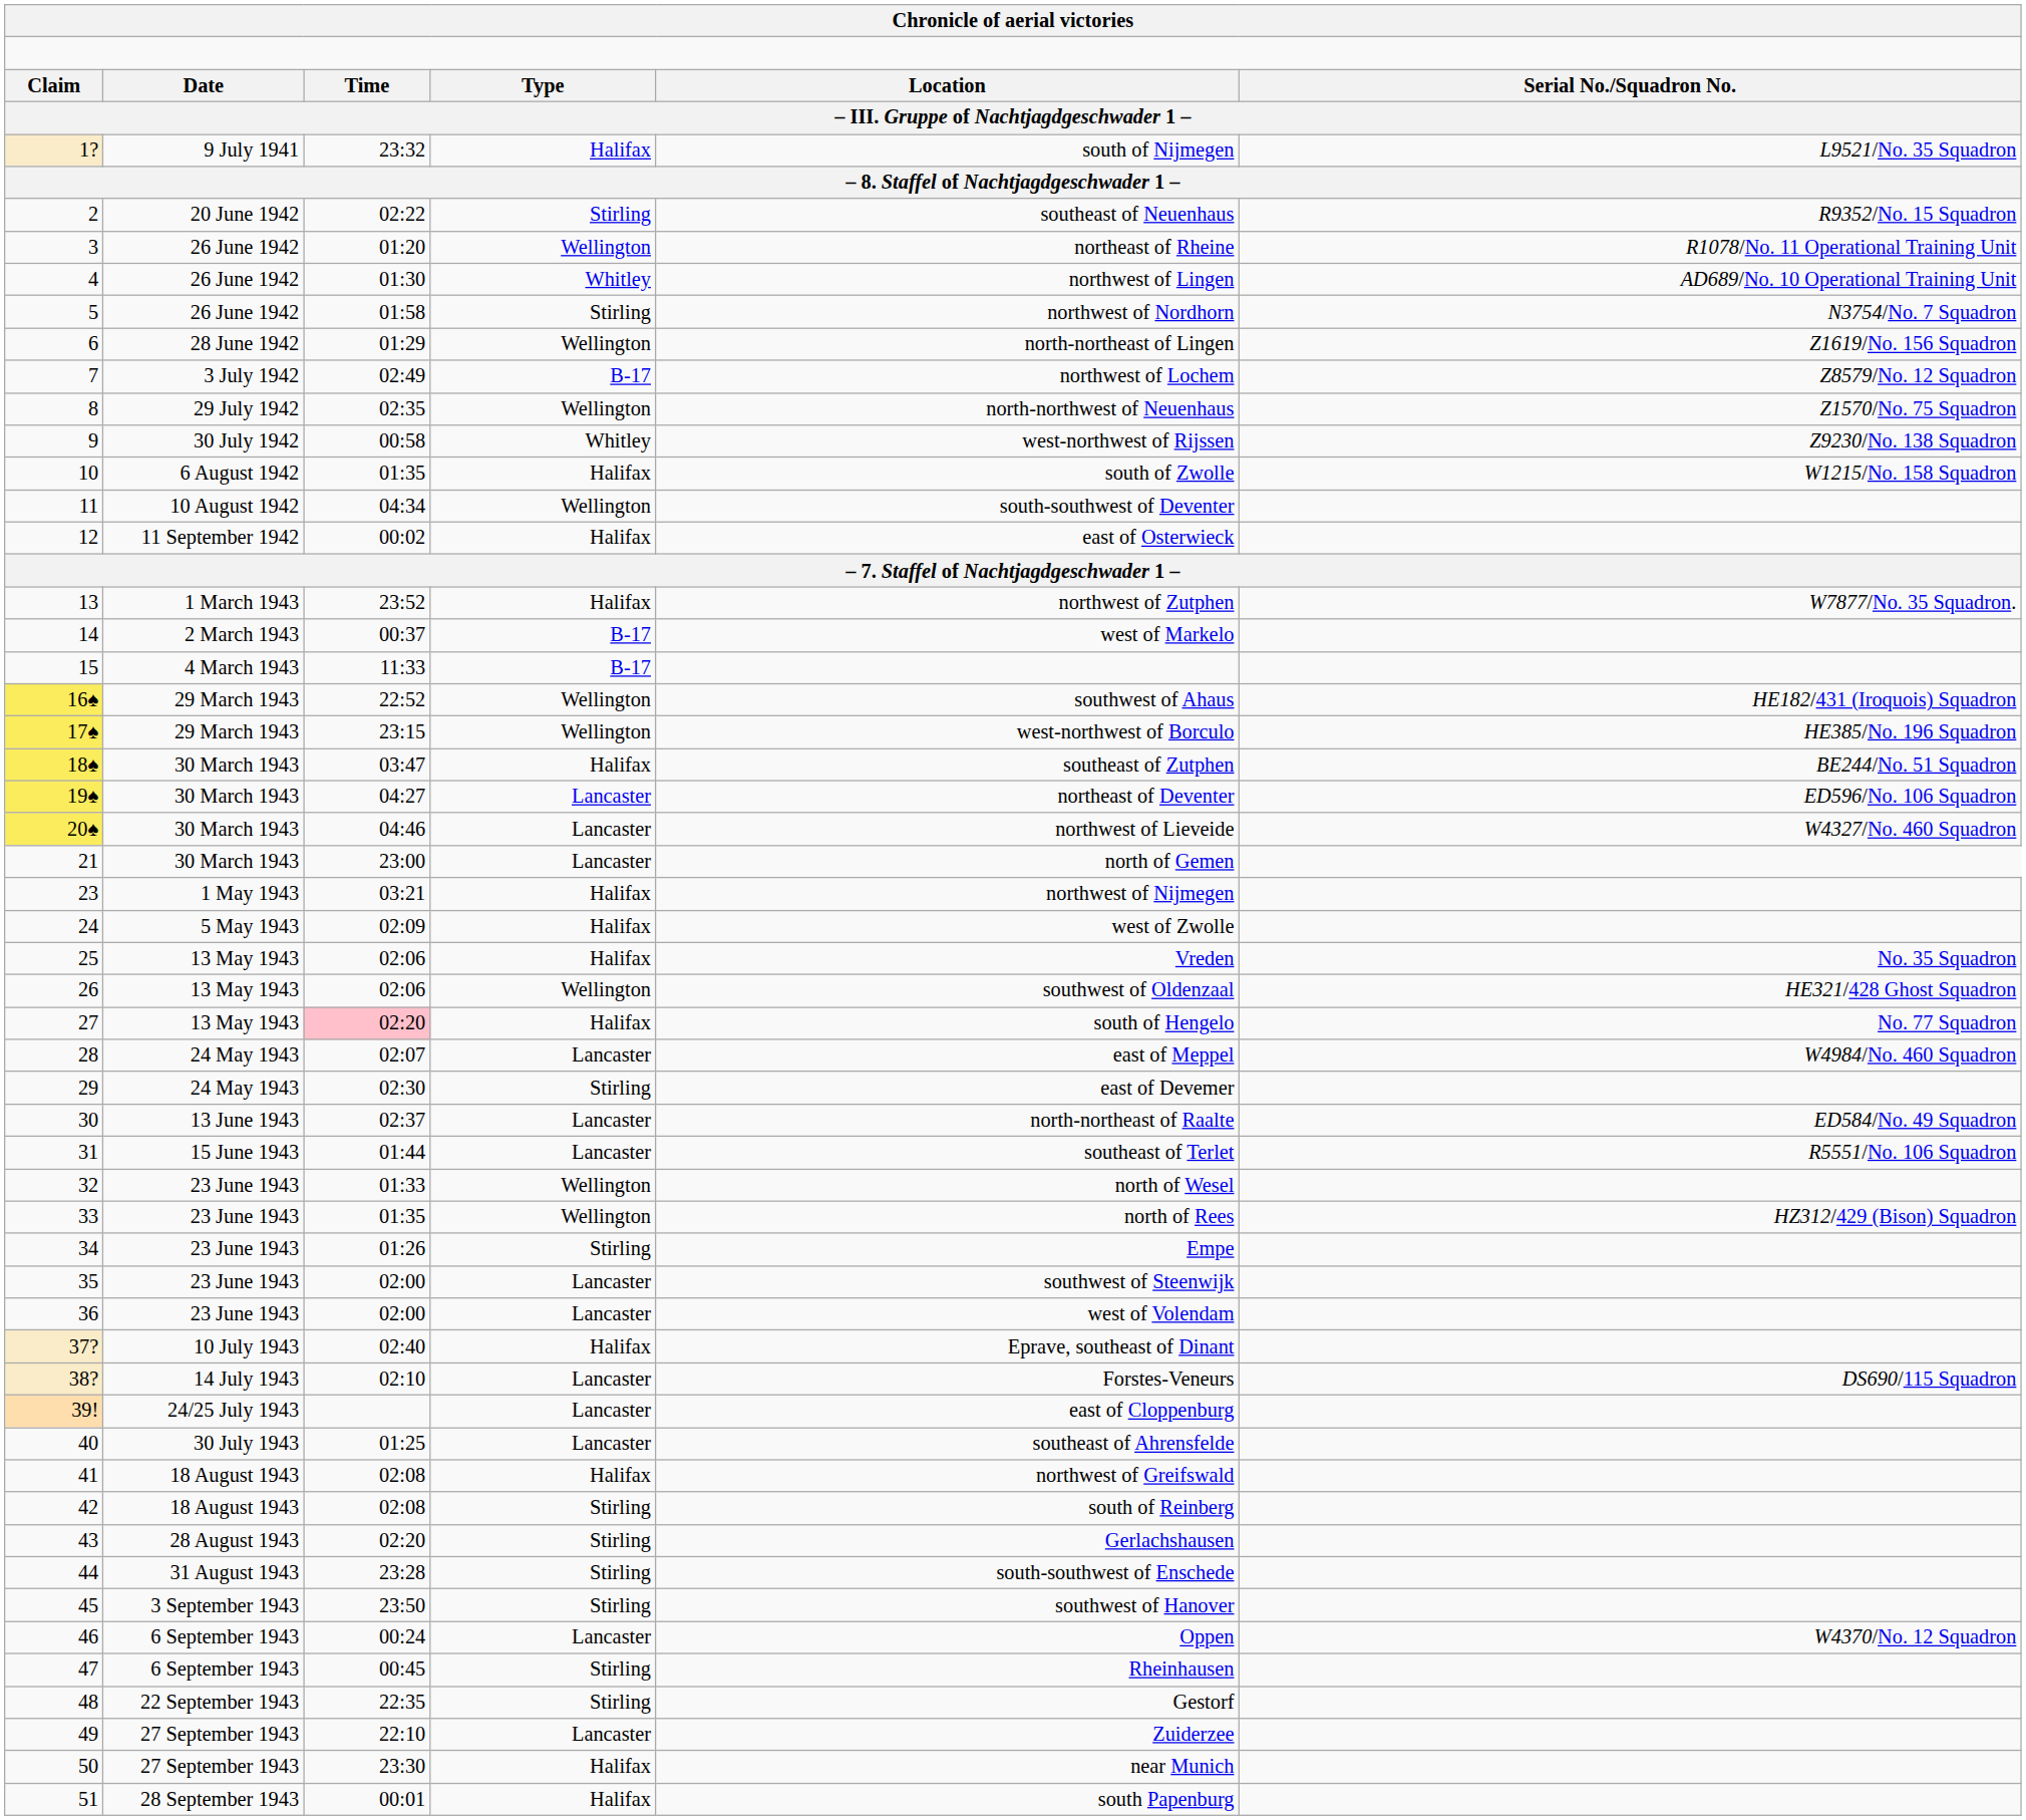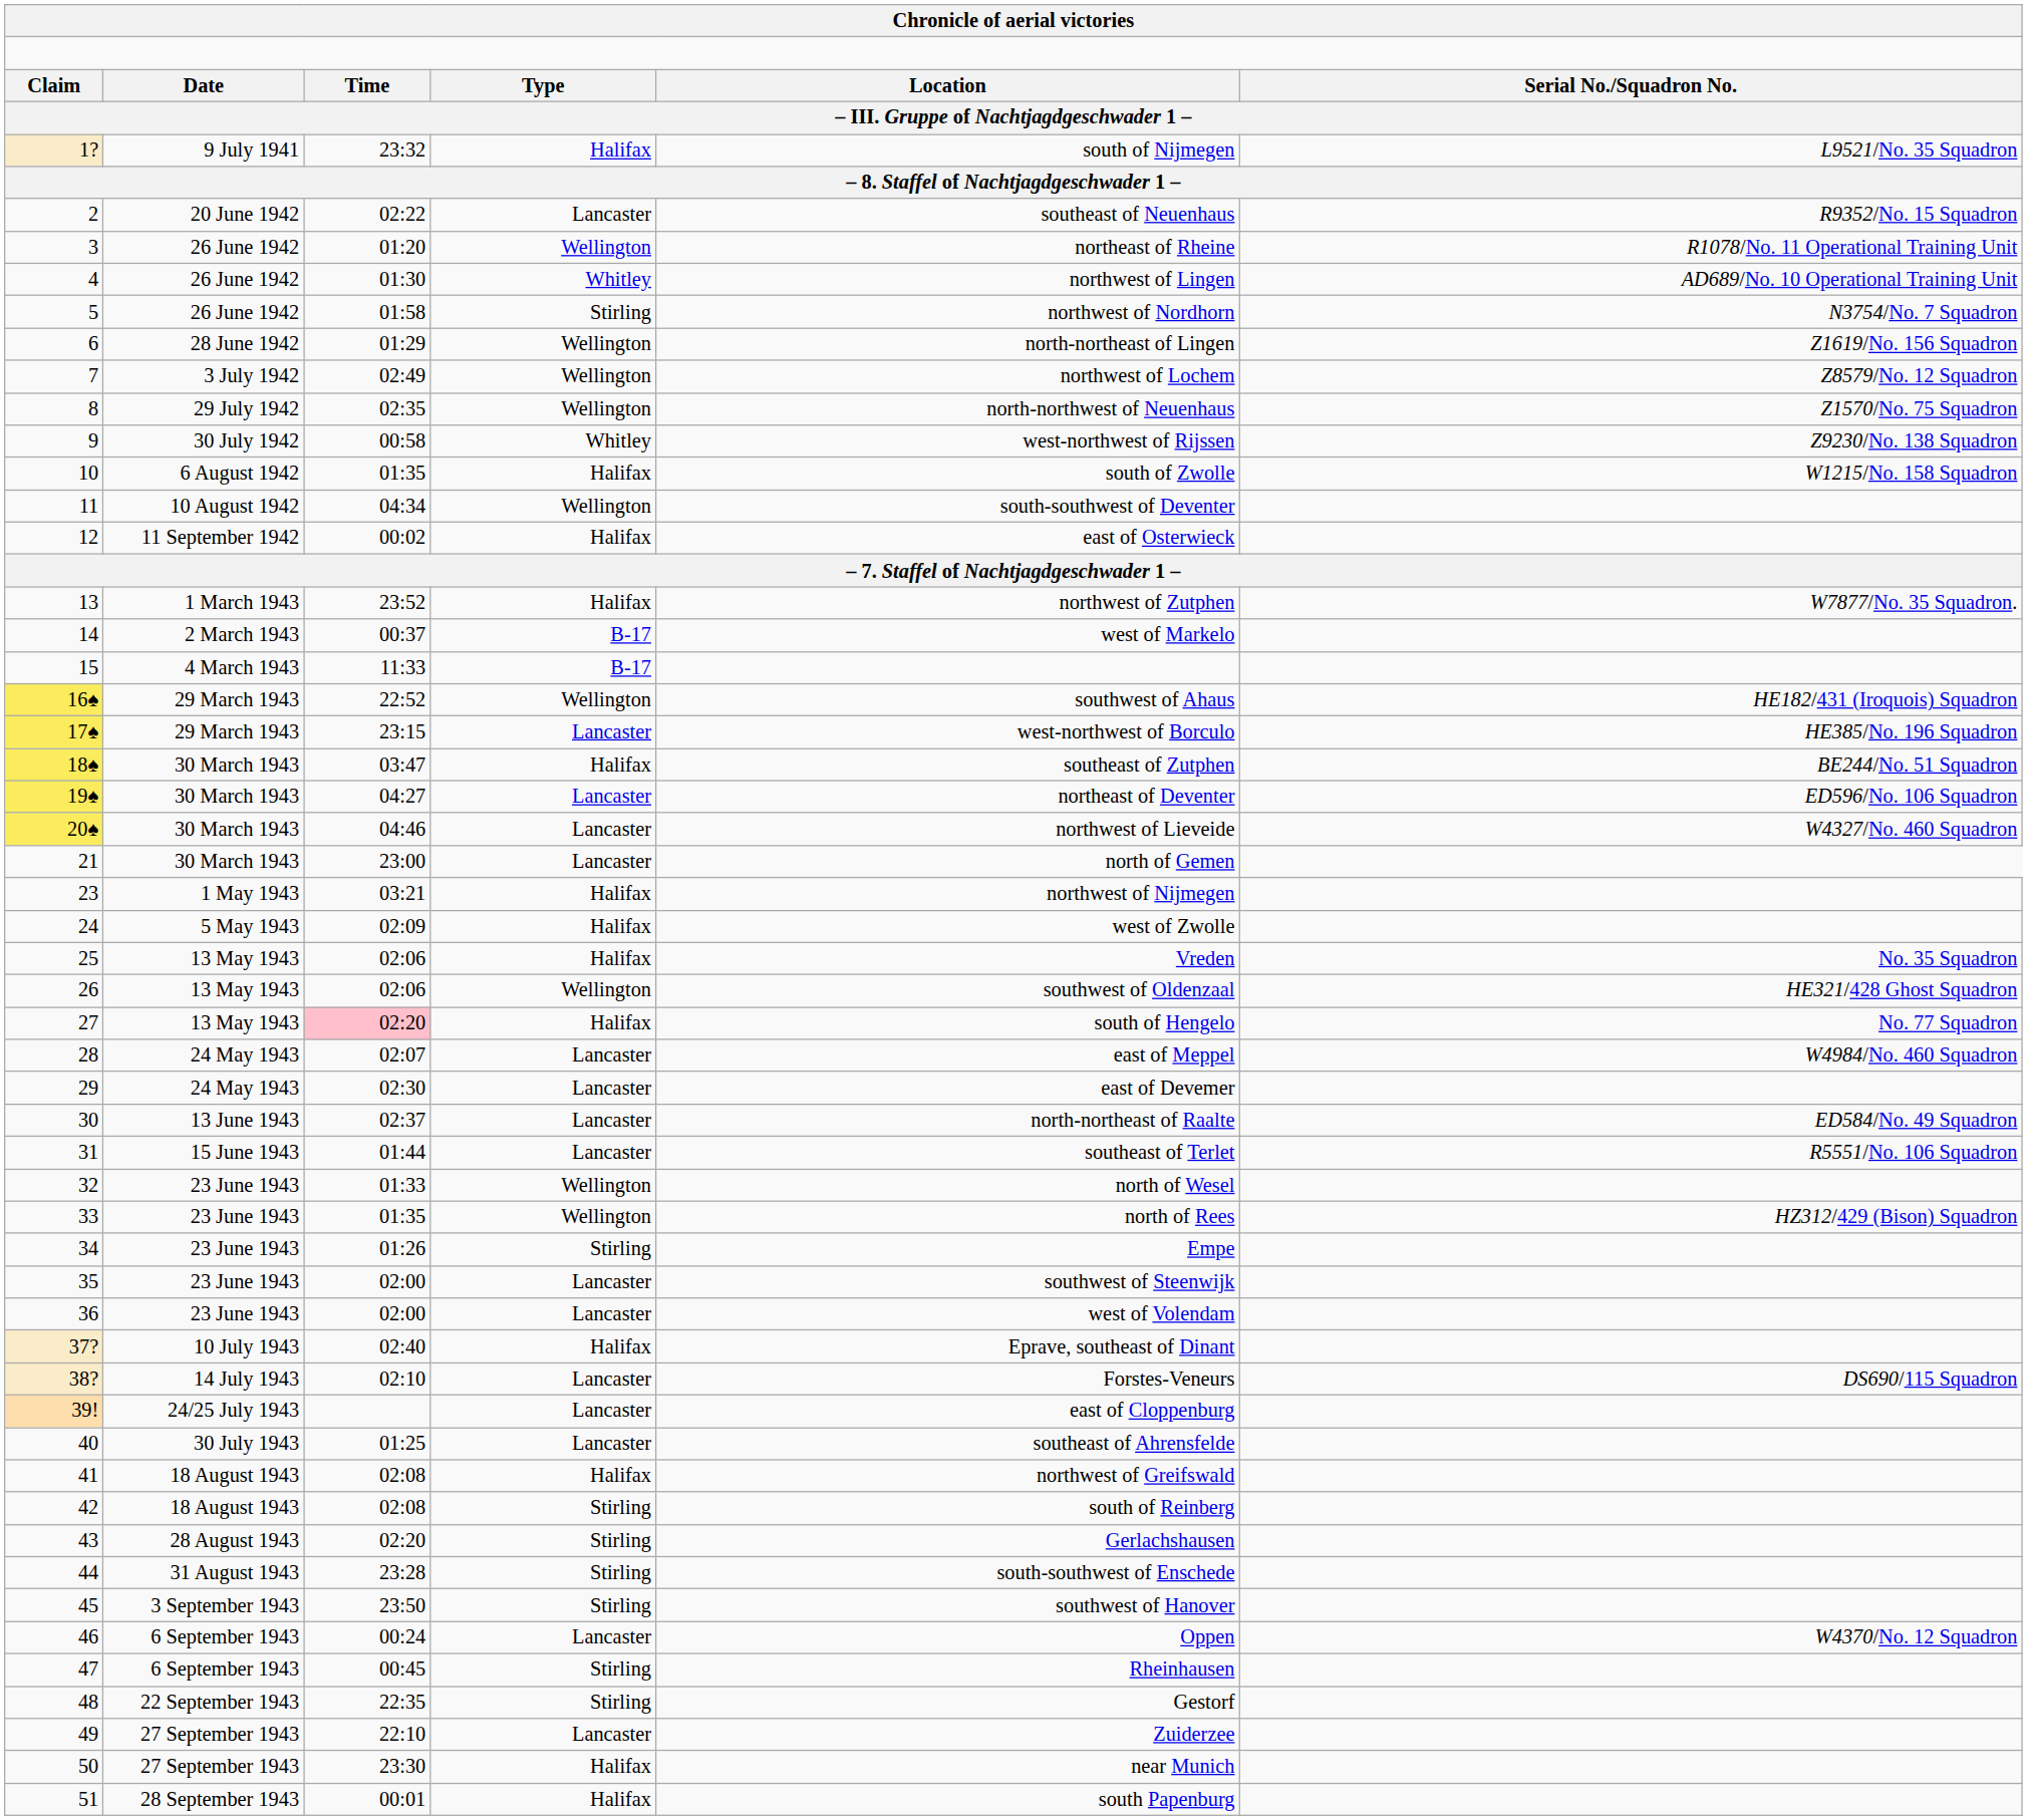2 | column 4: Stirling -> Lancaster
7 | column 4: B-17 -> Wellington
17♠ | column 4: Wellington -> Lancaster
29 | column 4: Stirling -> Lancaster
